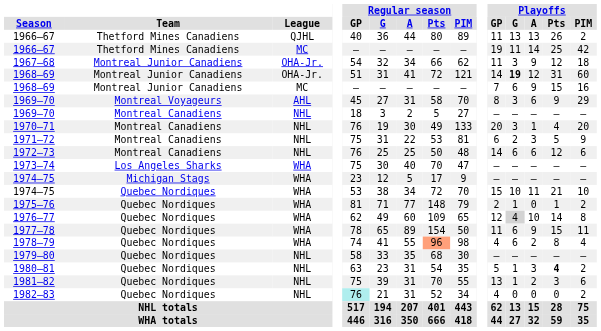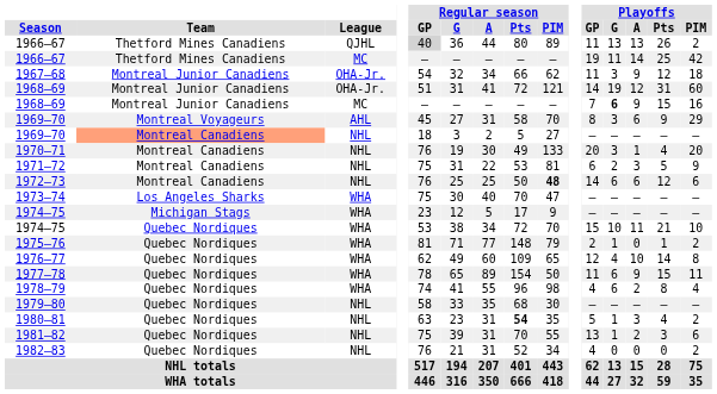1966–67 / QJHL | Regular season / GP: no background -> lightgrey background
1968–69 / OHA-Jr. | Playoffs / G: bold -> normal
1968–69 / MC | Playoffs / G: normal -> bold
1969–70 / NHL | Team: no background -> lightsalmon background
1972–73 | Regular season / PIM: normal -> bold
1976–77 | Playoffs / G: lightgrey background -> no background
1978–79 | Regular season / Pts: lightsalmon background -> no background
1980–81 | Regular season / Pts: normal -> bold
1980–81 | Playoffs / Pts: bold -> normal
1982–83 | Regular season / GP: paleturquoise background -> no background
